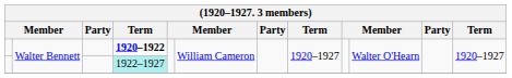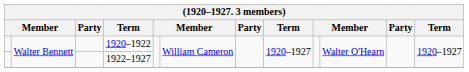1920–1922 | column 4: bold -> normal
1922–1927 | column 4: paleturquoise background -> no background
